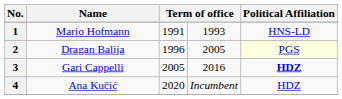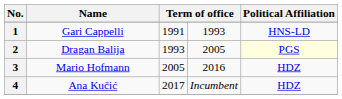1 | Name: Mario Hofmann -> Gari Cappelli
2 | column 3: 1996 -> 1993
3 | Name: Gari Cappelli -> Mario Hofmann
3 | Political Affiliation: bold -> normal
4 | column 3: 2020 -> 2017
